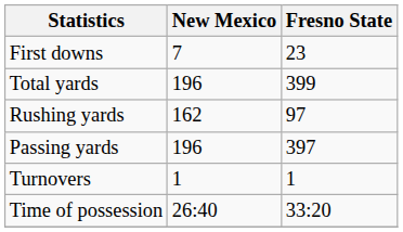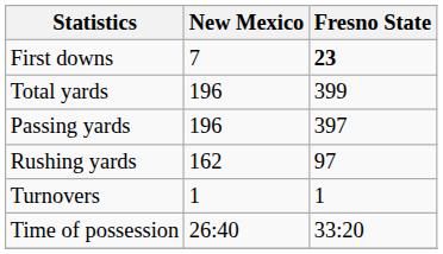First downs | Fresno State: normal -> bold
rows swapped: Rushing yards <-> Passing yards
